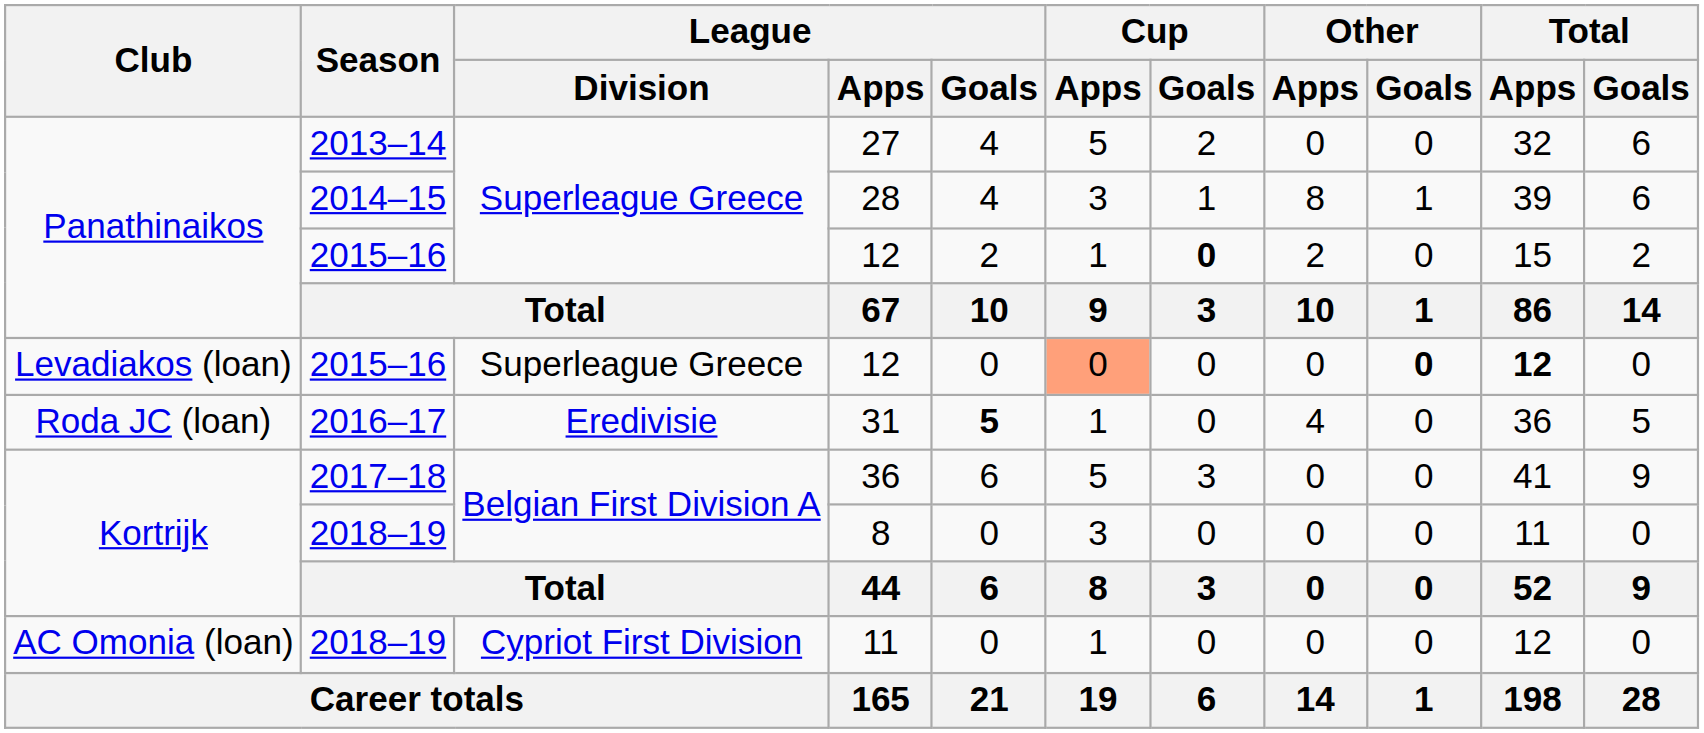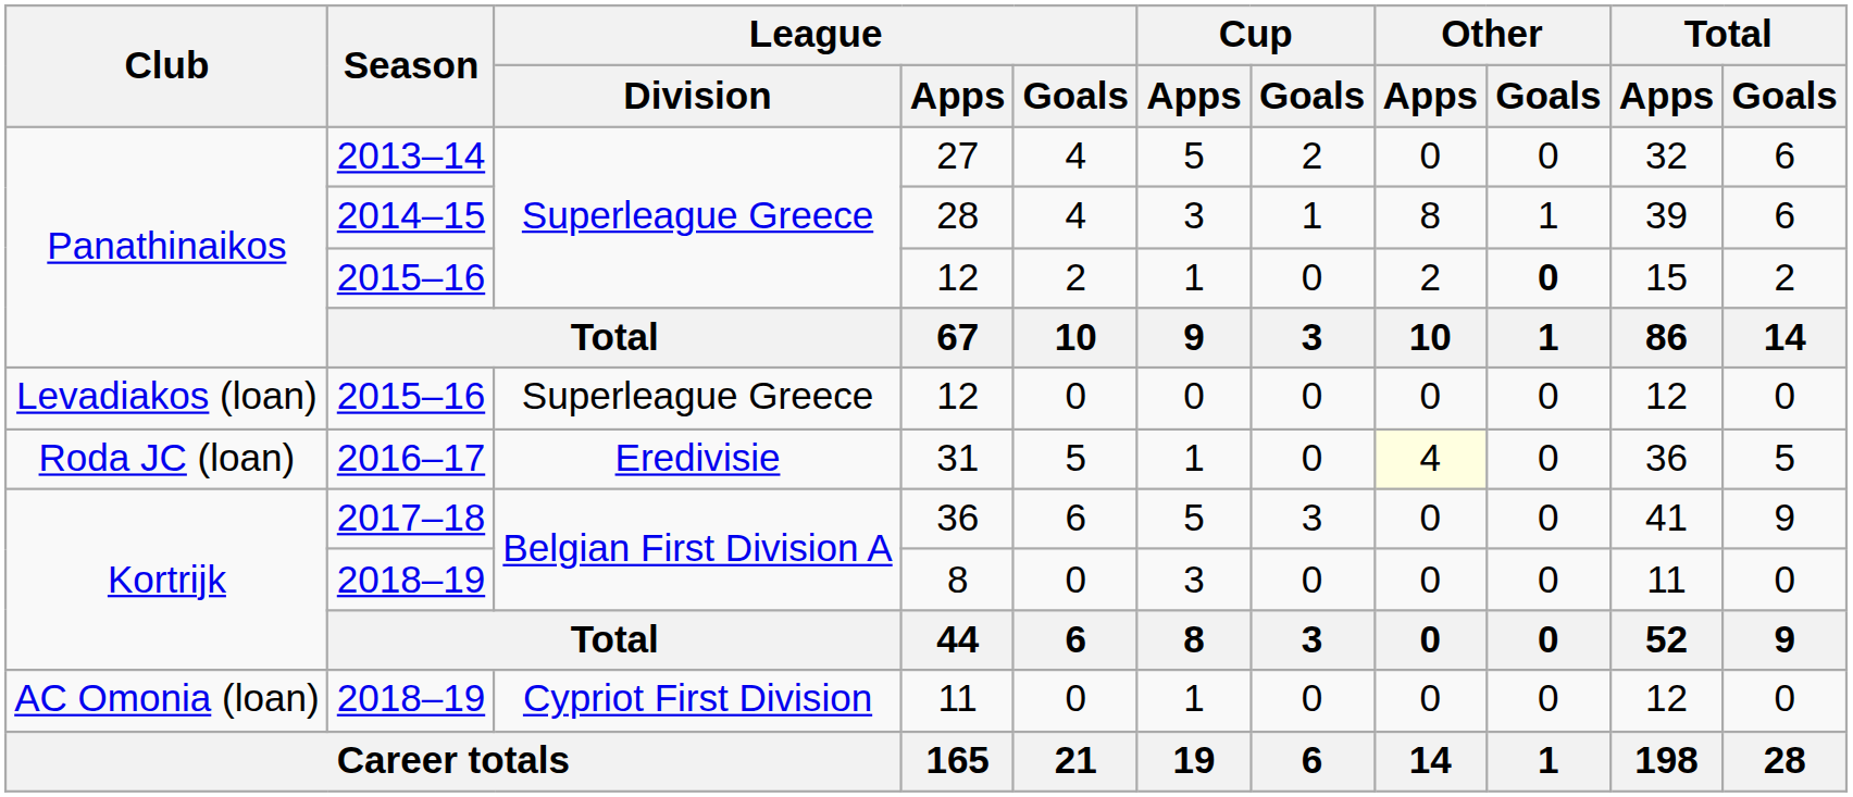Panathinaikos / 12 | Cup / Goals: bold -> normal
Panathinaikos / 12 | Other / Goals: normal -> bold
Levadiakos (loan) / 12 | Cup / Apps: lightsalmon background -> no background
Levadiakos (loan) / 12 | Other / Goals: bold -> normal
Levadiakos (loan) / 12 | Total / Apps: bold -> normal
31 | League / Goals: bold -> normal
31 | Other / Apps: no background -> lightyellow background
